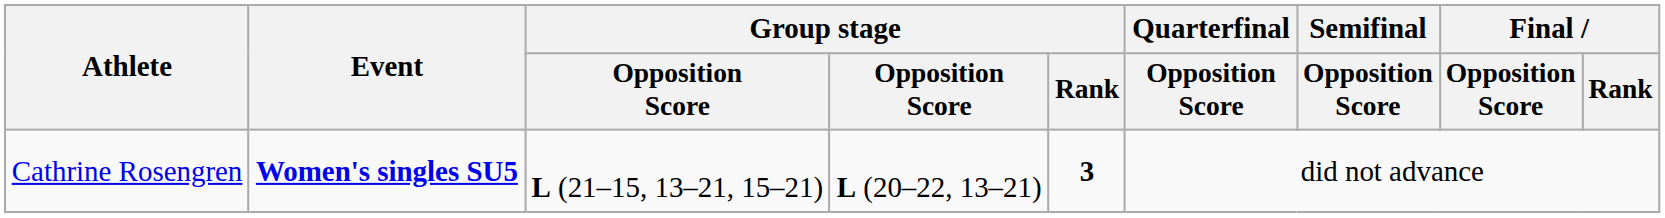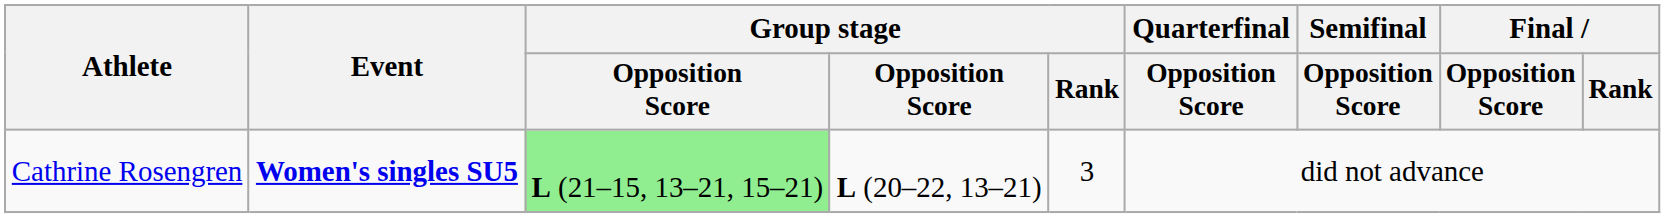Cathrine Rosengren | column 3: no background -> lightgreen background
Cathrine Rosengren | Group stage / Rank: bold -> normal
